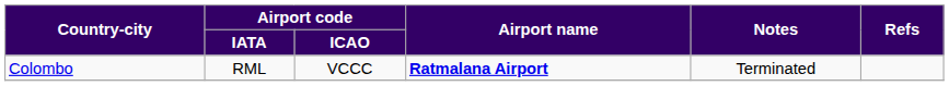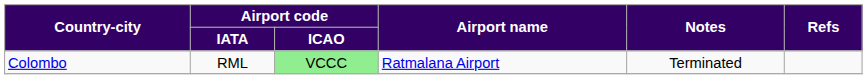Colombo | Airport code / ICAO: no background -> lightgreen background
Colombo | Airport name: bold -> normal
